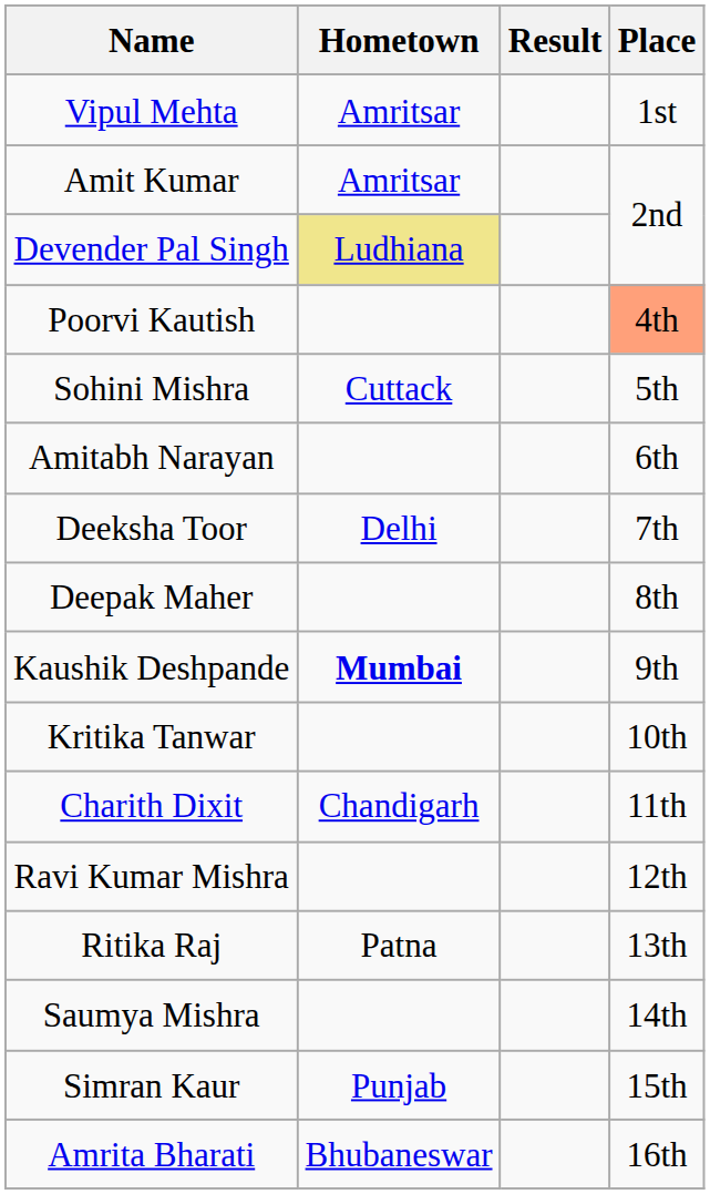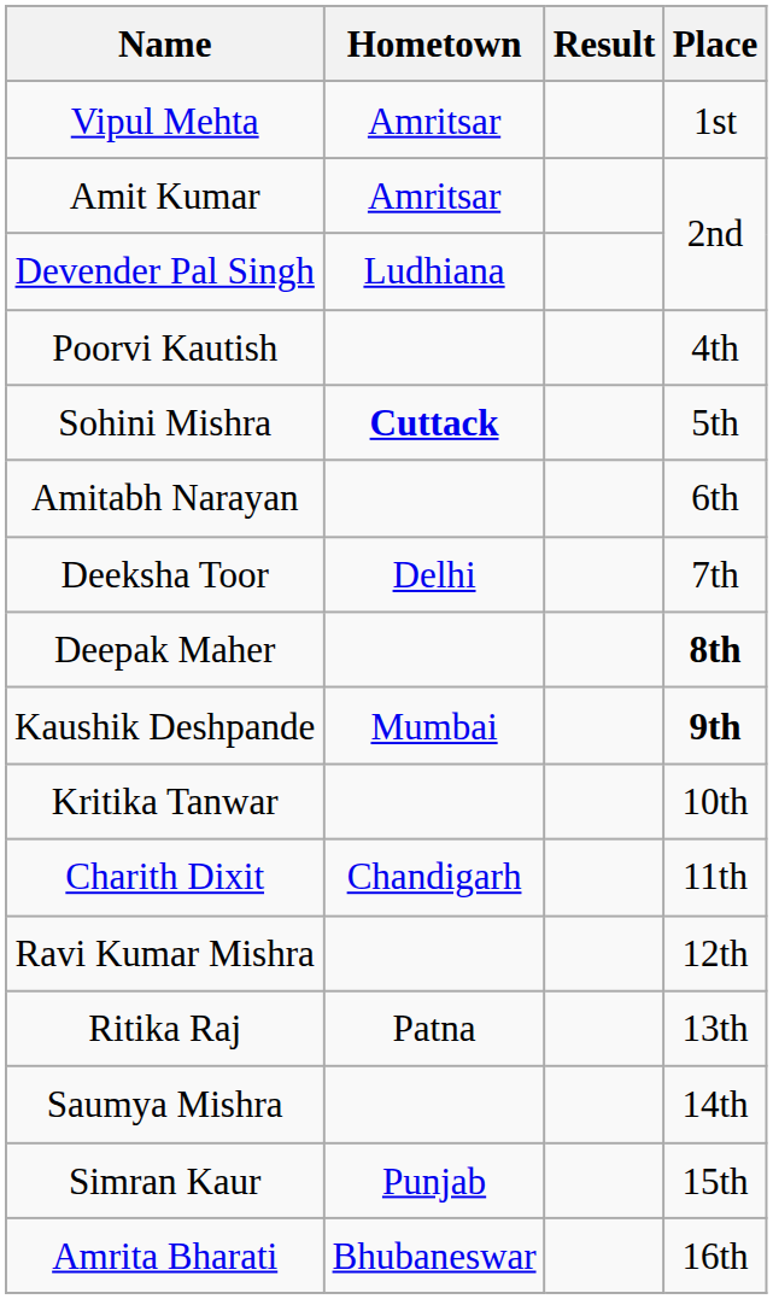Devender Pal Singh | Hometown: khaki background -> no background
Poorvi Kautish | Place: lightsalmon background -> no background
Sohini Mishra | Hometown: normal -> bold
Deepak Maher | Place: normal -> bold
Kaushik Deshpande | Hometown: bold -> normal
Kaushik Deshpande | Place: normal -> bold
